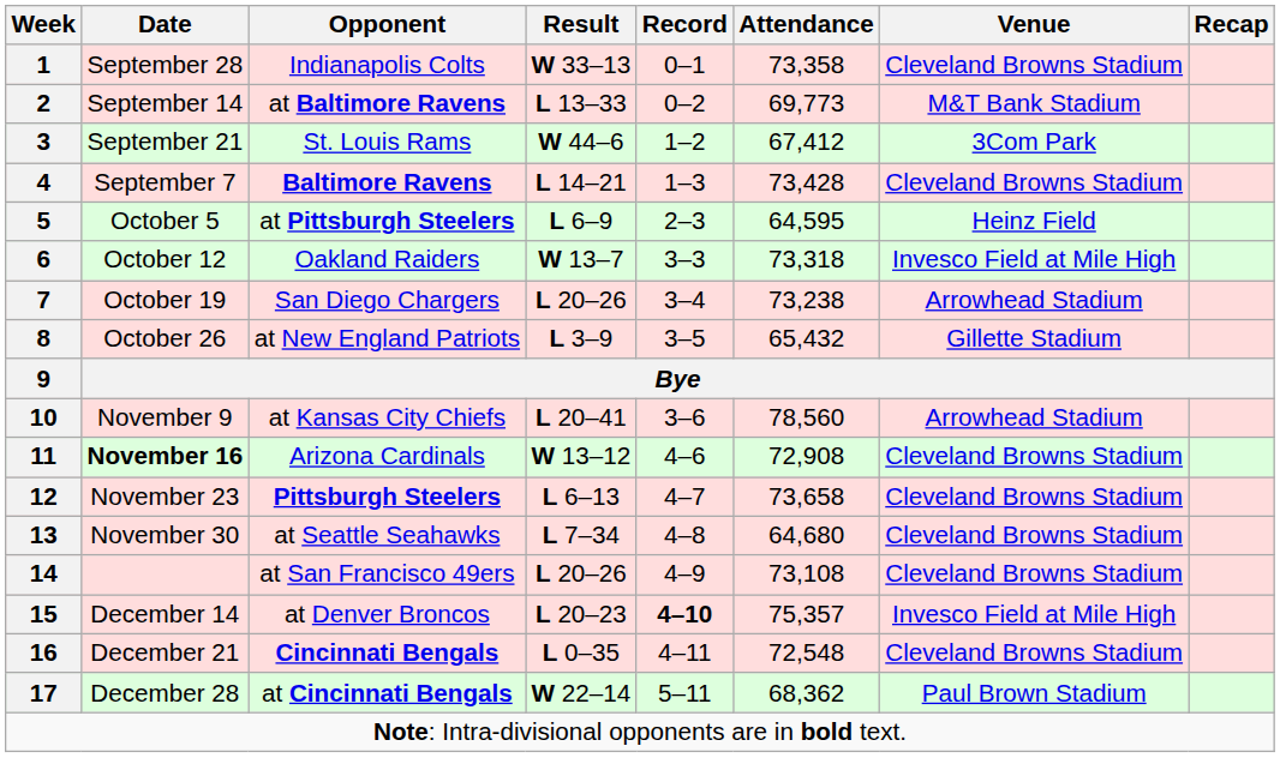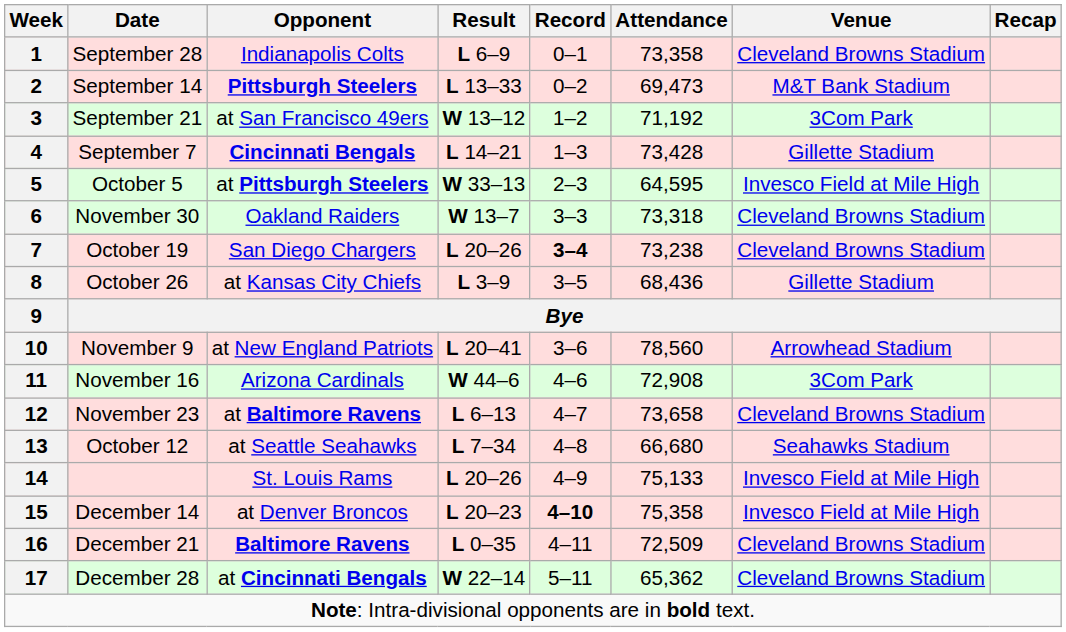1 | Result: W 33–13 -> L 6–9
2 | Opponent: at Baltimore Ravens -> Pittsburgh Steelers
2 | Attendance: 69,773 -> 69,473
3 | Opponent: St. Louis Rams -> at San Francisco 49ers
3 | Result: W 44–6 -> W 13–12
3 | Attendance: 67,412 -> 71,192
4 | Opponent: Baltimore Ravens -> Cincinnati Bengals
4 | Venue: Cleveland Browns Stadium -> Gillette Stadium
5 | Result: L 6–9 -> W 33–13
5 | Venue: Heinz Field -> Invesco Field at Mile High
6 | Date: October 12 -> November 30
6 | Venue: Invesco Field at Mile High -> Cleveland Browns Stadium
7 | Record: normal -> bold
7 | Venue: Arrowhead Stadium -> Cleveland Browns Stadium
8 | Opponent: at New England Patriots -> at Kansas City Chiefs
8 | Attendance: 65,432 -> 68,436
10 | Opponent: at Kansas City Chiefs -> at New England Patriots
11 | Date: bold -> normal
11 | Result: W 13–12 -> W 44–6
11 | Venue: Cleveland Browns Stadium -> 3Com Park
12 | Opponent: Pittsburgh Steelers -> at Baltimore Ravens
13 | Date: November 30 -> October 12
13 | Attendance: 64,680 -> 66,680
13 | Venue: Cleveland Browns Stadium -> Seahawks Stadium
14 | Opponent: at San Francisco 49ers -> St. Louis Rams
14 | Attendance: 73,108 -> 75,133
14 | Venue: Cleveland Browns Stadium -> Invesco Field at Mile High
15 | Attendance: 75,357 -> 75,358
16 | Opponent: Cincinnati Bengals -> Baltimore Ravens
16 | Attendance: 72,548 -> 72,509
17 | Attendance: 68,362 -> 65,362
17 | Venue: Paul Brown Stadium -> Cleveland Browns Stadium
